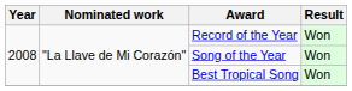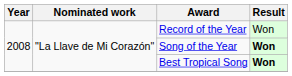Song of the Year | Result: normal -> bold
Best Tropical Song | Result: normal -> bold
